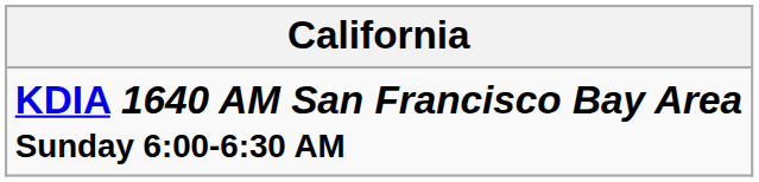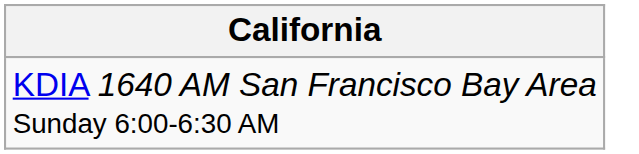row 2 | column 1: bold -> normal
